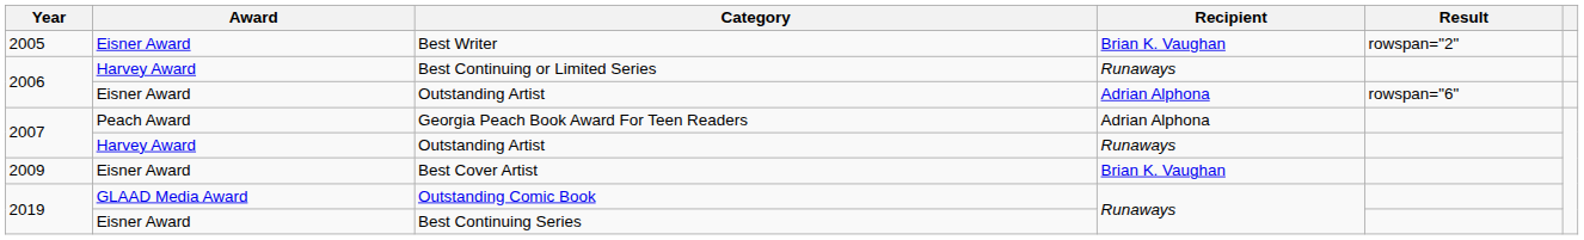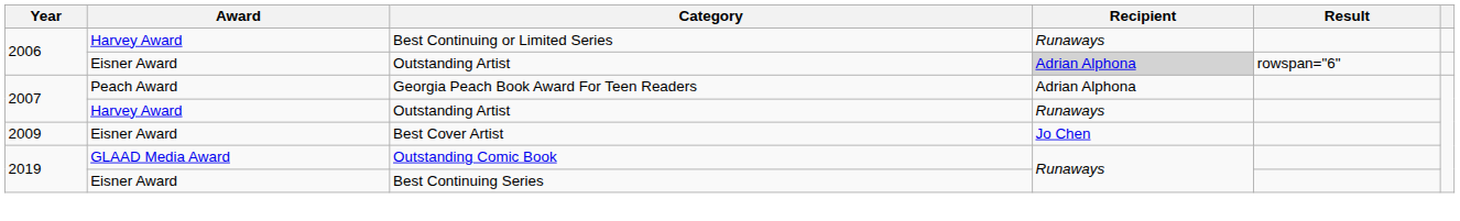- row: 2005 | Eisner Award | Best Writer | Brian K. Vaughan | rowspan="2"
2006 / Outstanding Artist | Recipient: no background -> lightgrey background
Best Cover Artist | Recipient: Brian K. Vaughan -> Jo Chen
